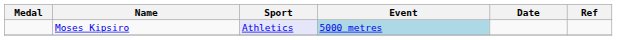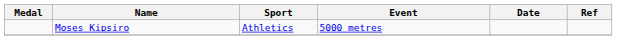Moses Kipsiro | Sport: lavender background -> no background
Moses Kipsiro | Event: lightblue background -> no background
